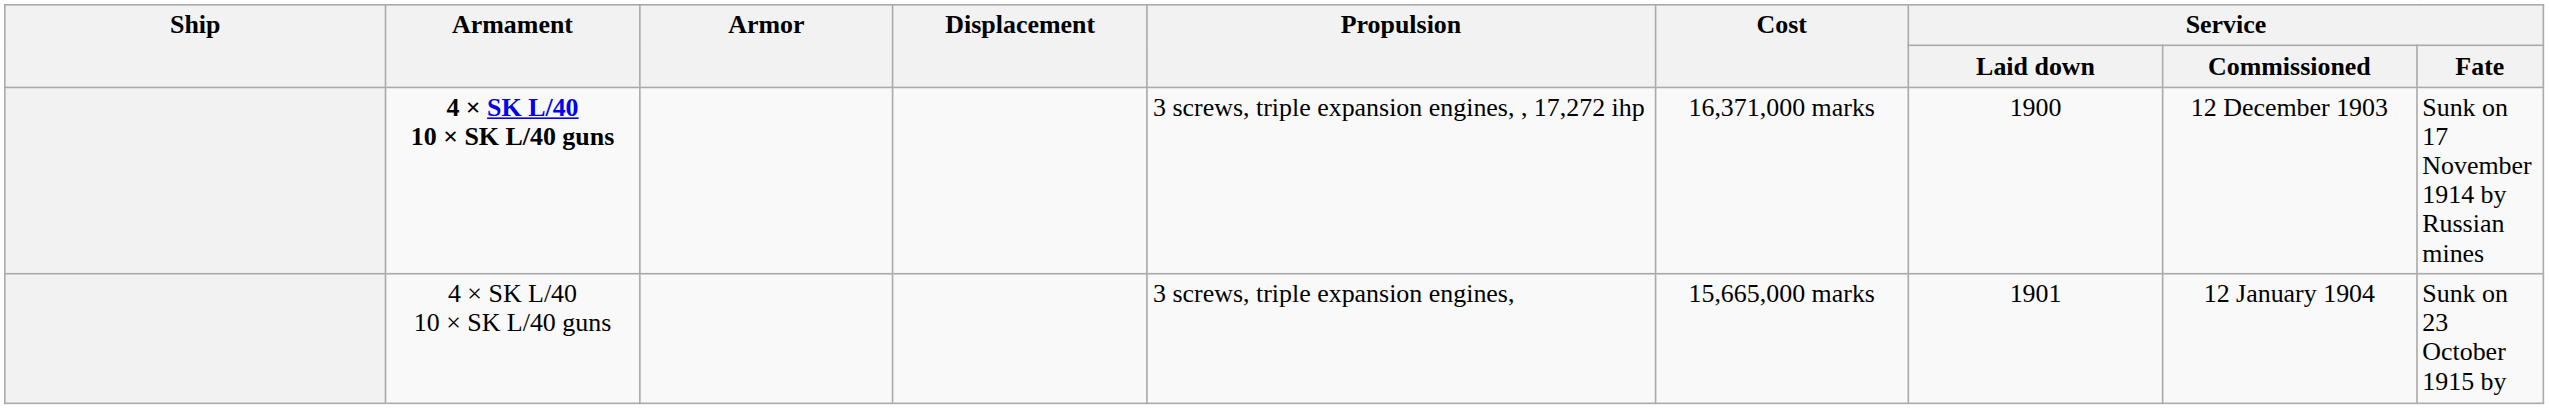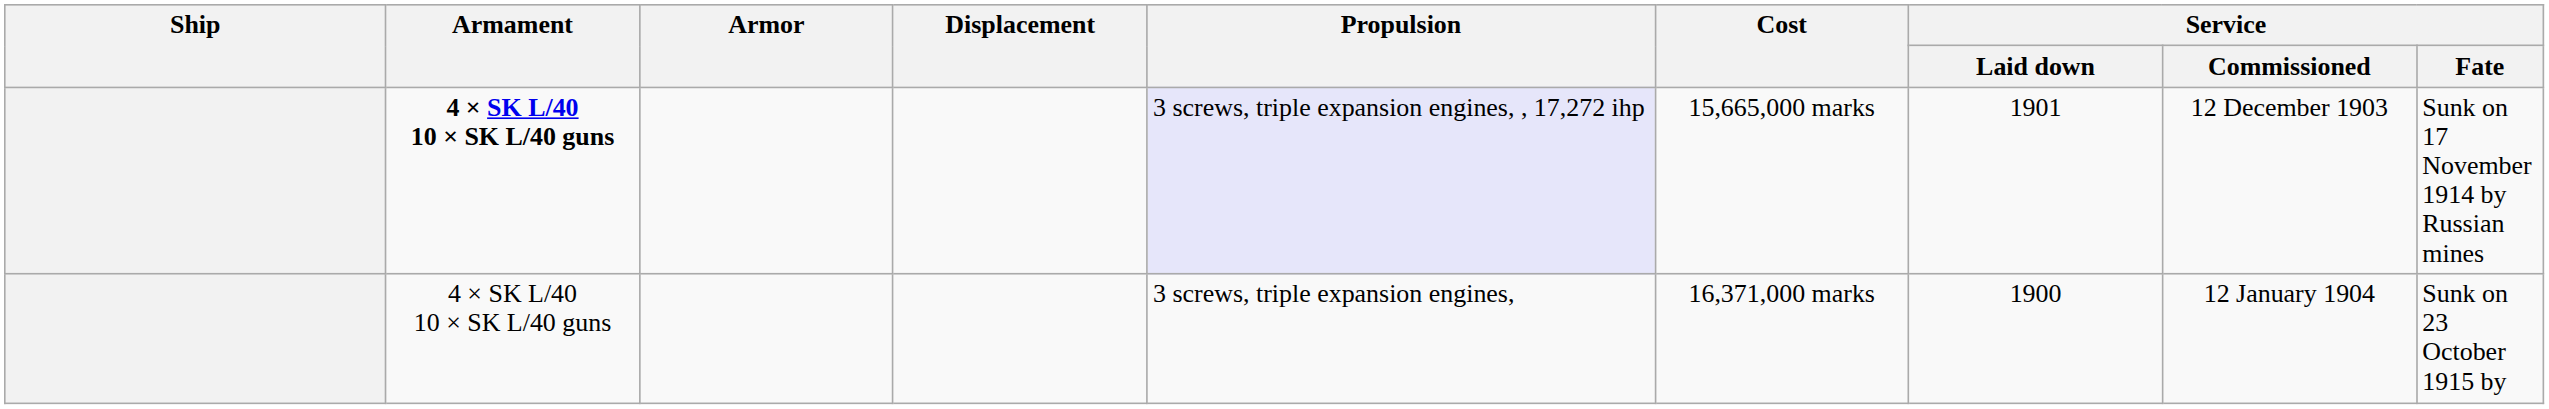row 3 | Propulsion: no background -> lavender background
row 3 | Cost: 16,371,000 marks -> 15,665,000 marks
row 3 | Service / Laid down: 1900 -> 1901
row 4 | Cost: 15,665,000 marks -> 16,371,000 marks
row 4 | Service / Laid down: 1901 -> 1900
